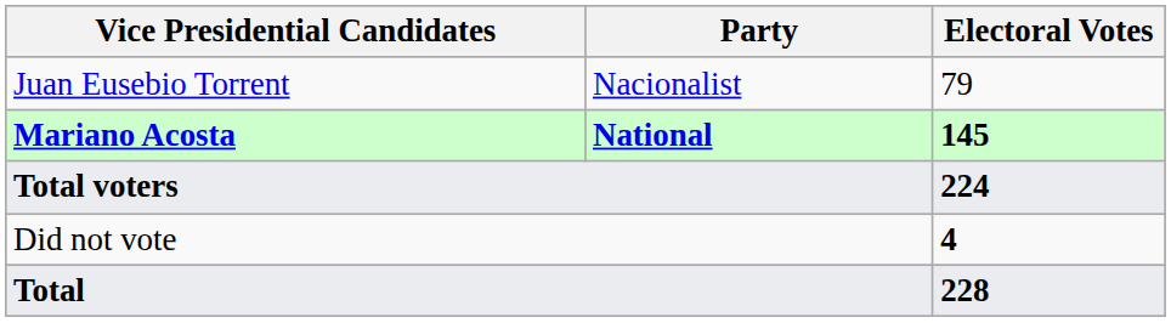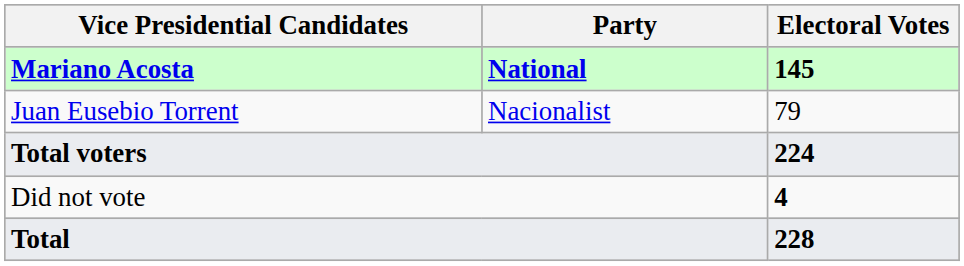rows swapped: Mariano Acosta <-> Juan Eusebio Torrent
